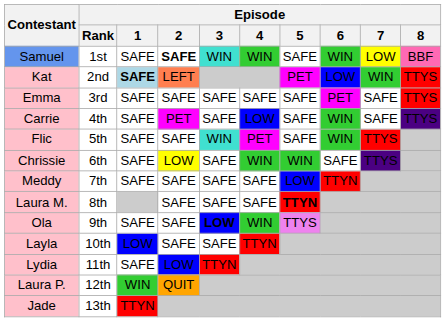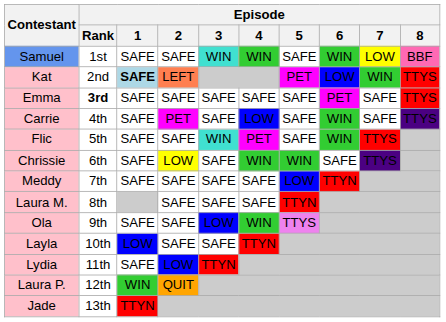Samuel | Episode / 2: bold -> normal
Emma | Episode / Rank: normal -> bold
Laura M. | Episode / 5: bold -> normal
Ola | Episode / 3: bold -> normal
